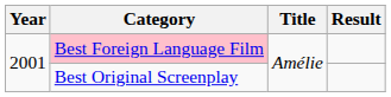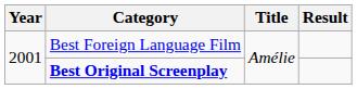Best Foreign Language Film | Category: pink background -> no background
Best Original Screenplay | Category: normal -> bold
